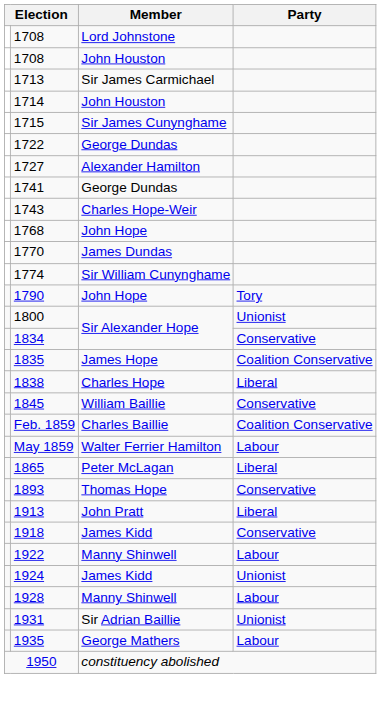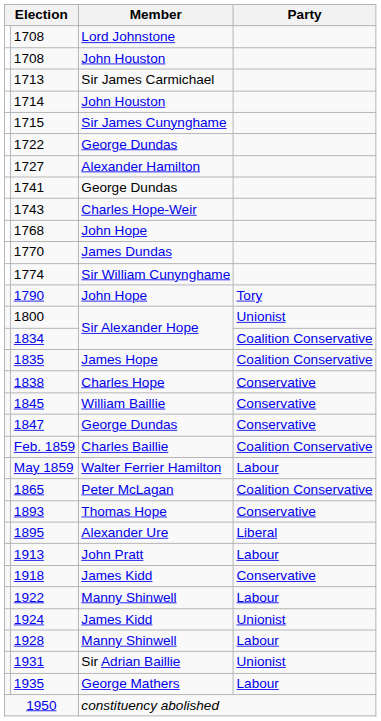1834 | Party: Conservative -> Coalition Conservative
1838 | Party: Liberal -> Conservative
+ row: 1847 | George Dundas | Conservative
1865 | Party: Liberal -> Coalition Conservative
+ row: 1895 | Alexander Ure | Liberal
1913 | Party: Liberal -> Labour
